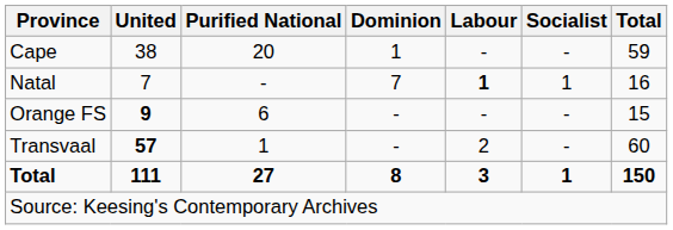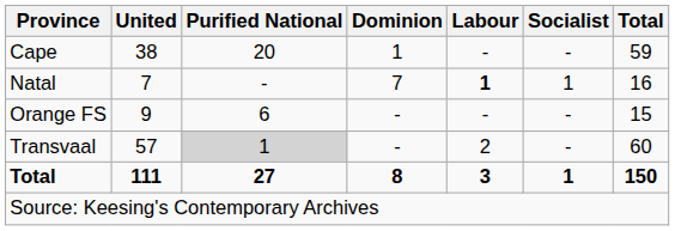Orange FS | United: bold -> normal
Transvaal | United: bold -> normal
Transvaal | Purified National: no background -> lightgrey background
